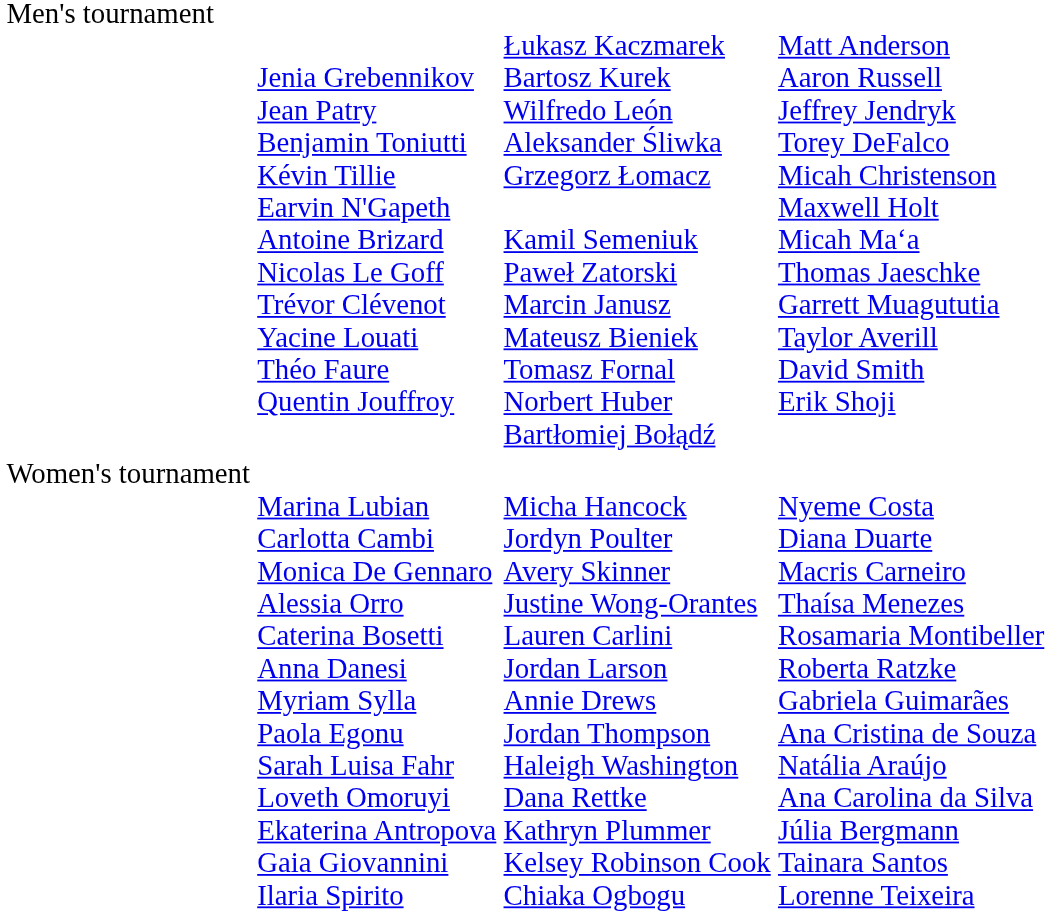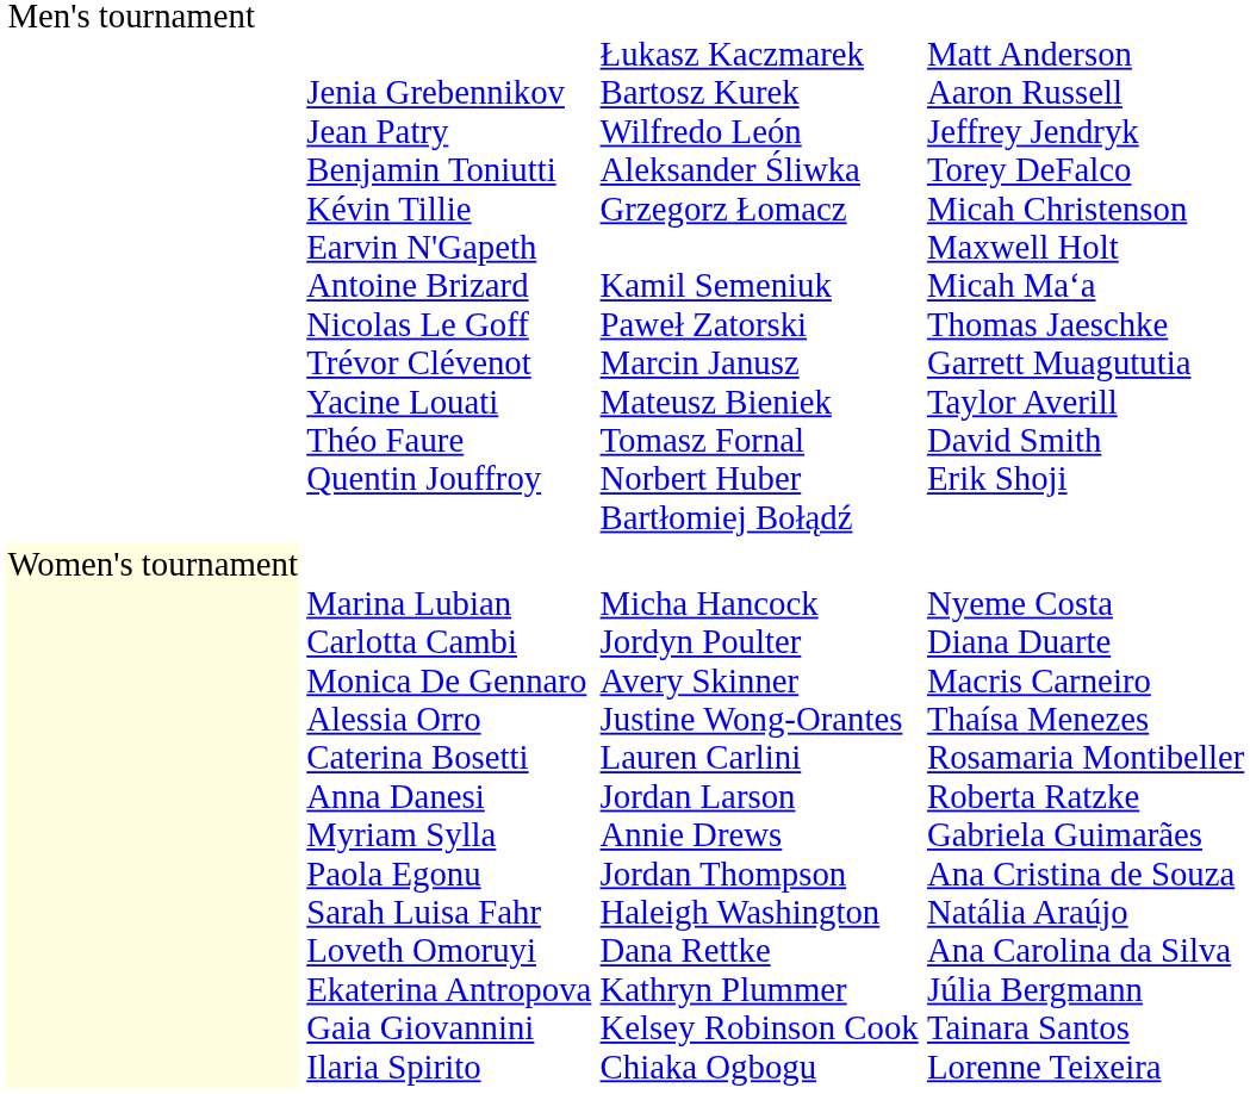Women's tournament | column 1: no background -> lightyellow background
